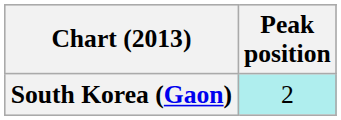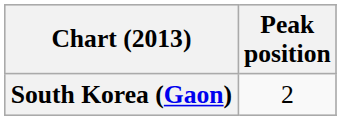South Korea (Gaon) | Peak position: paleturquoise background -> no background
